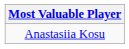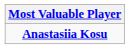row 2 | column 1: normal -> bold
